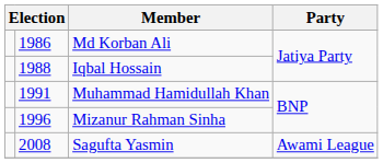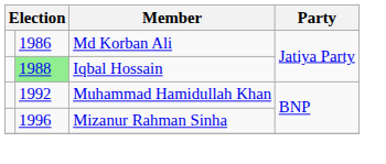Iqbal Hossain | column 2: no background -> lightgreen background
Muhammad Hamidullah Khan | column 2: 1991 -> 1992
- row: 2008 | Sagufta Yasmin | Awami League
